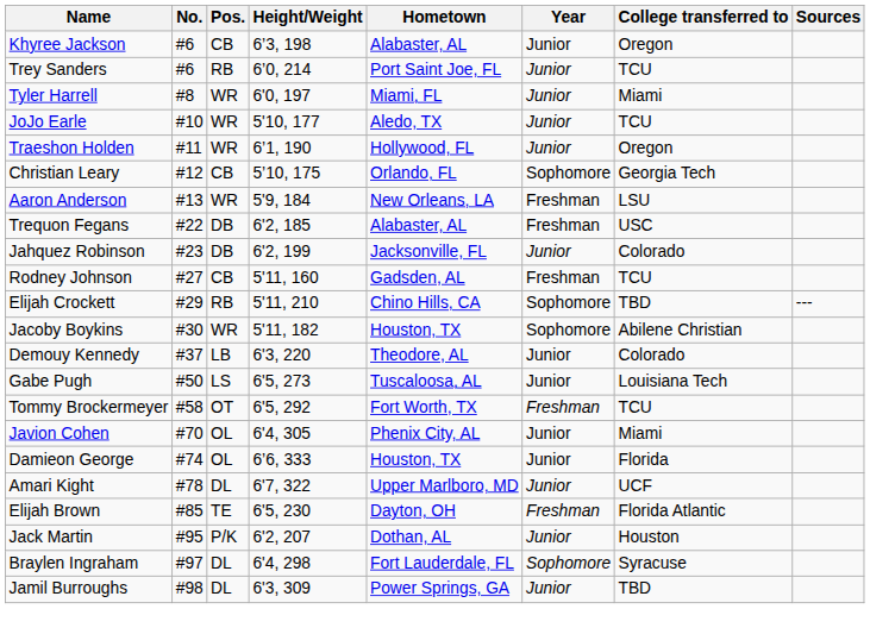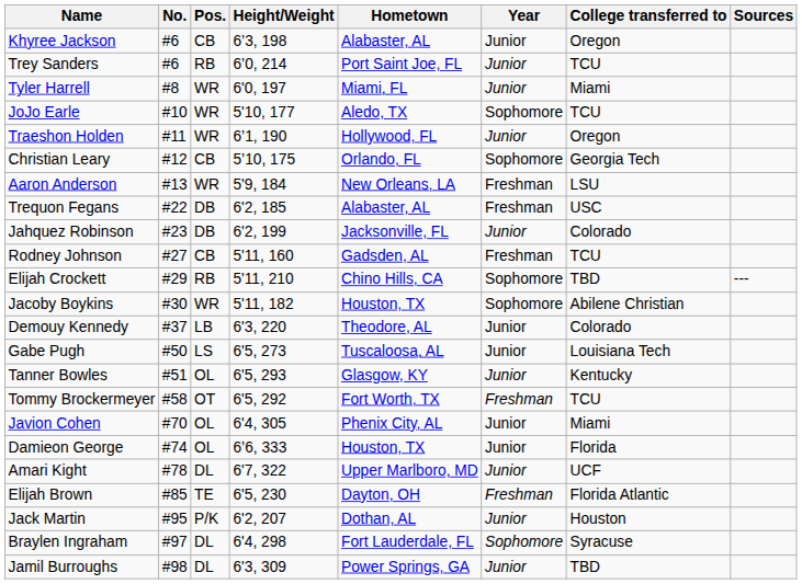JoJo Earle | Year: Junior -> Sophomore
+ row: Tanner Bowles | #51 | OL | 6'5, 293 | Glasgow, KY | Junior | Kentucky
